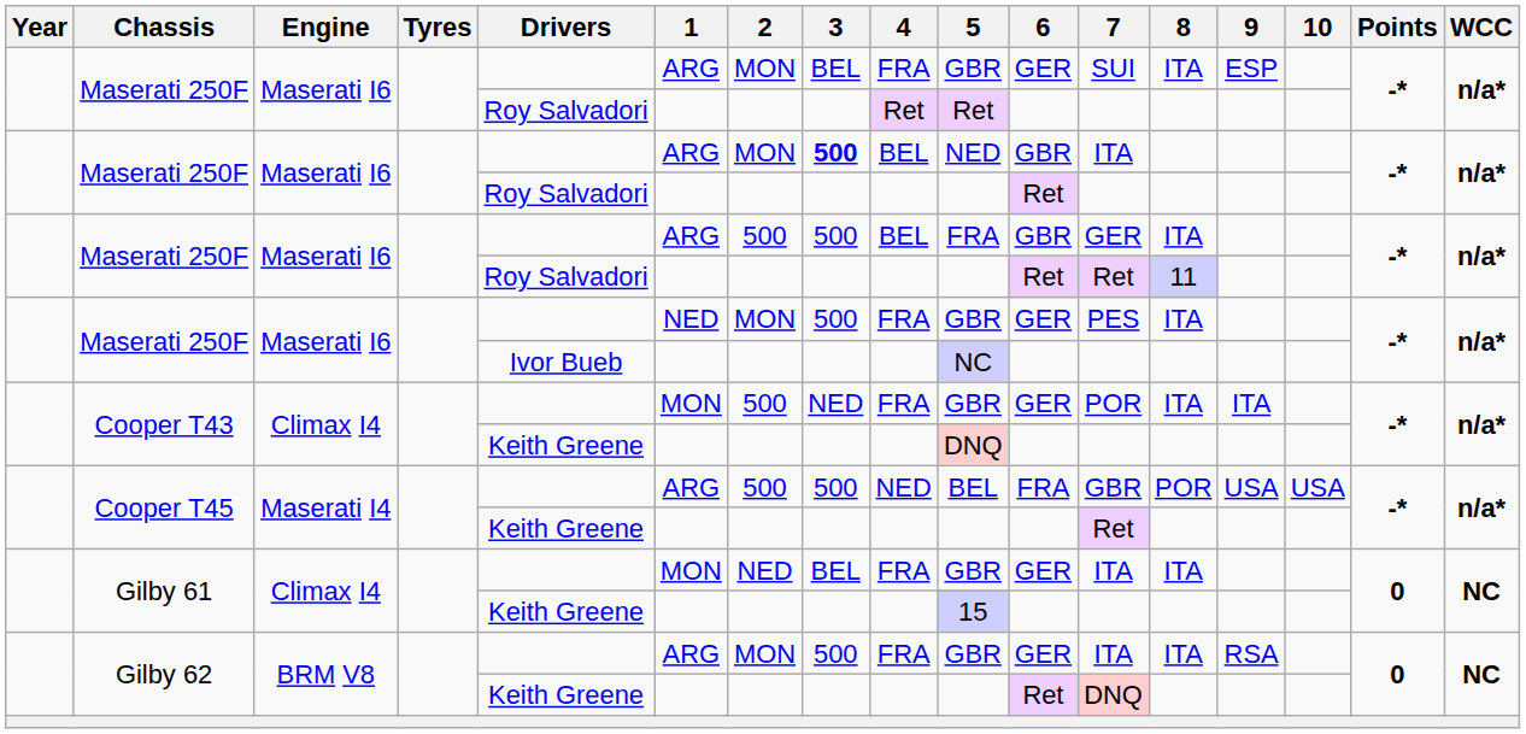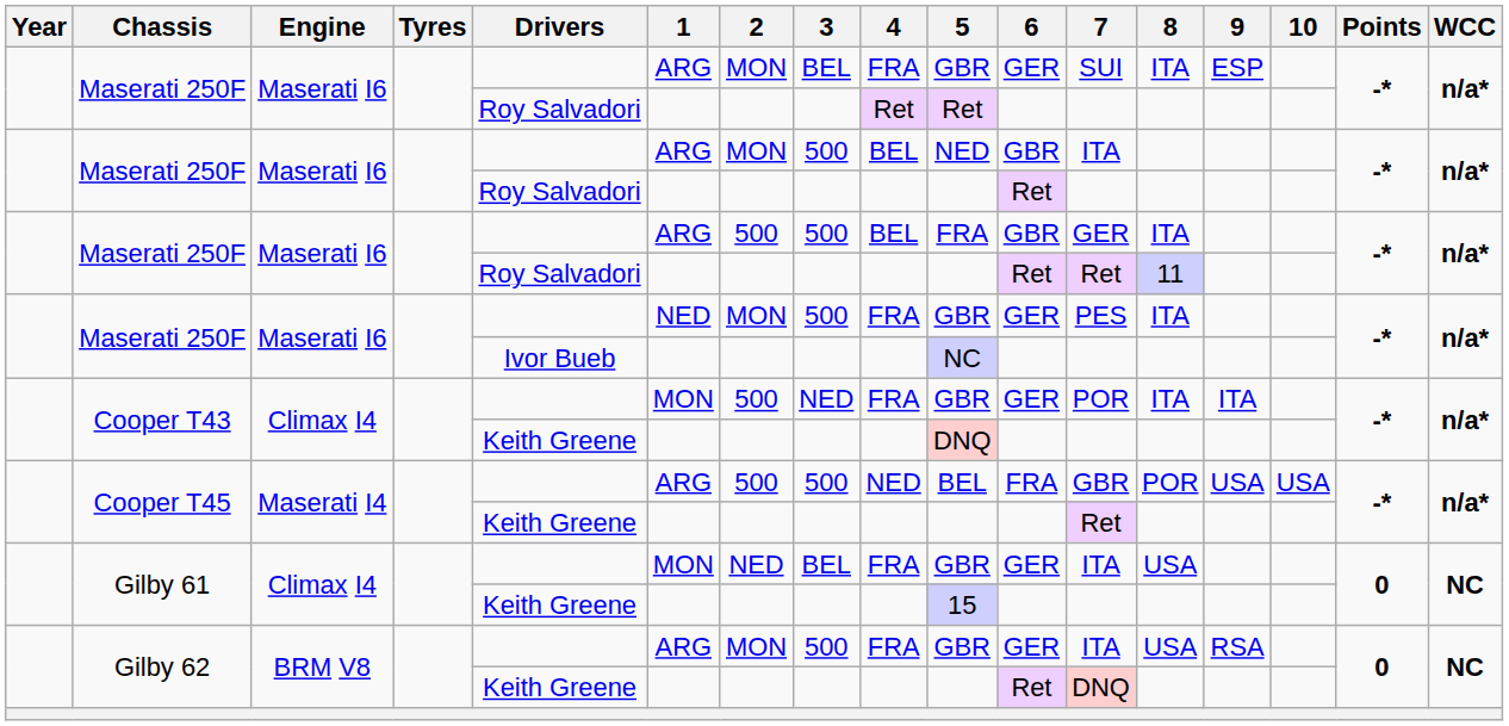row 4 | 3: bold -> normal
row 14 | 8: ITA -> USA
row 16 | 8: ITA -> USA
